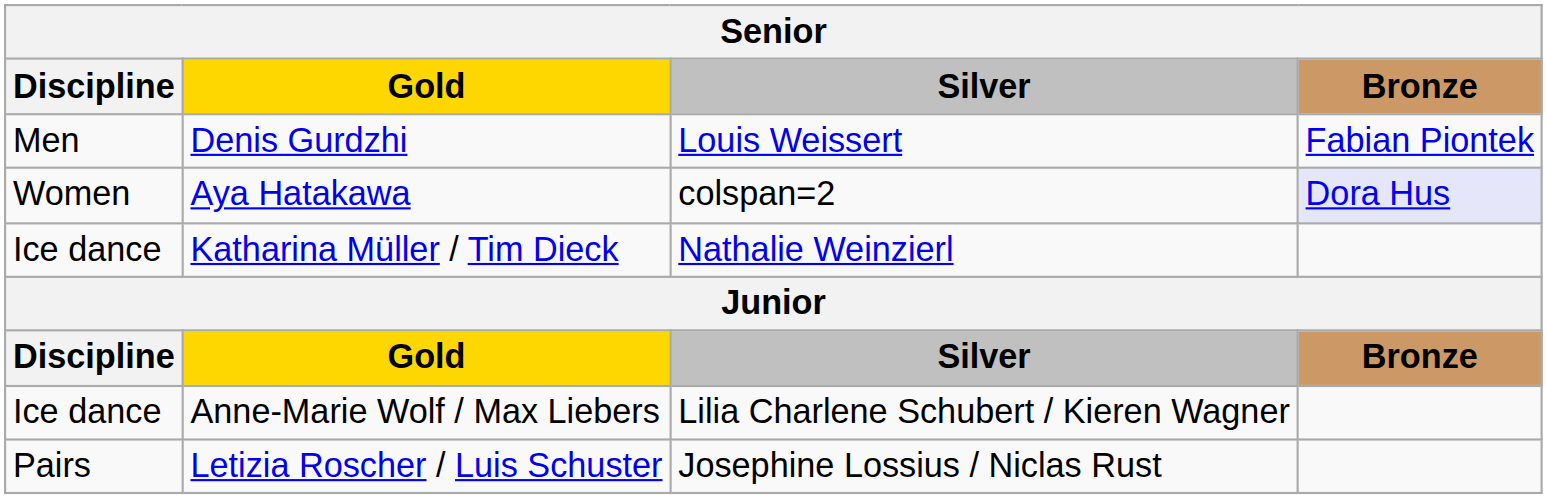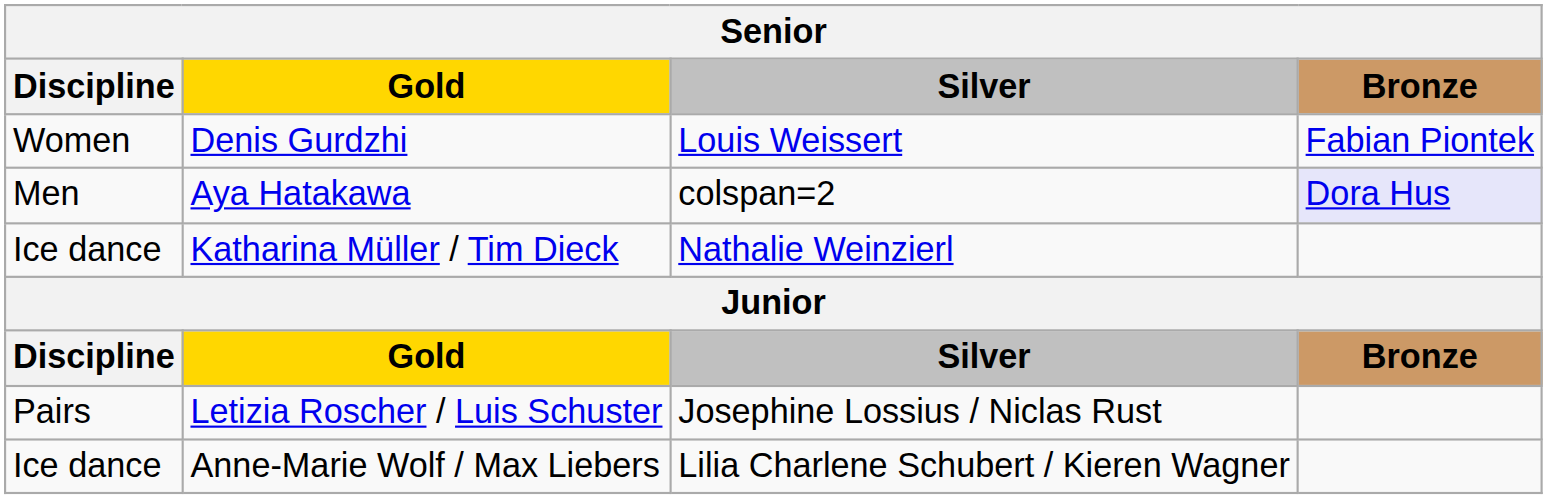Denis Gurdzhi | Discipline: Men -> Women
Aya Hatakawa | Discipline: Women -> Men
rows swapped: Letizia Roscher / Luis Schuster <-> Anne-Marie Wolf / Max Liebers
